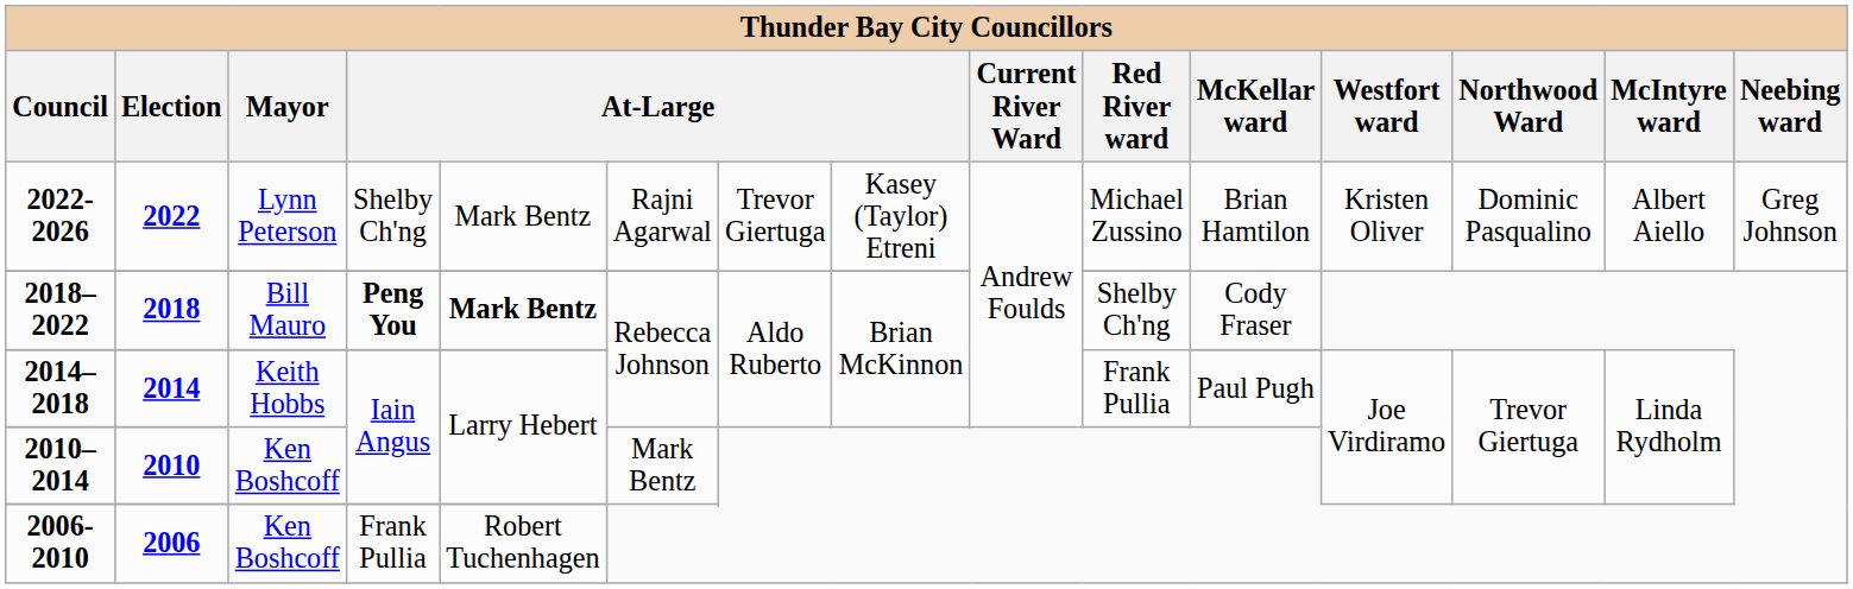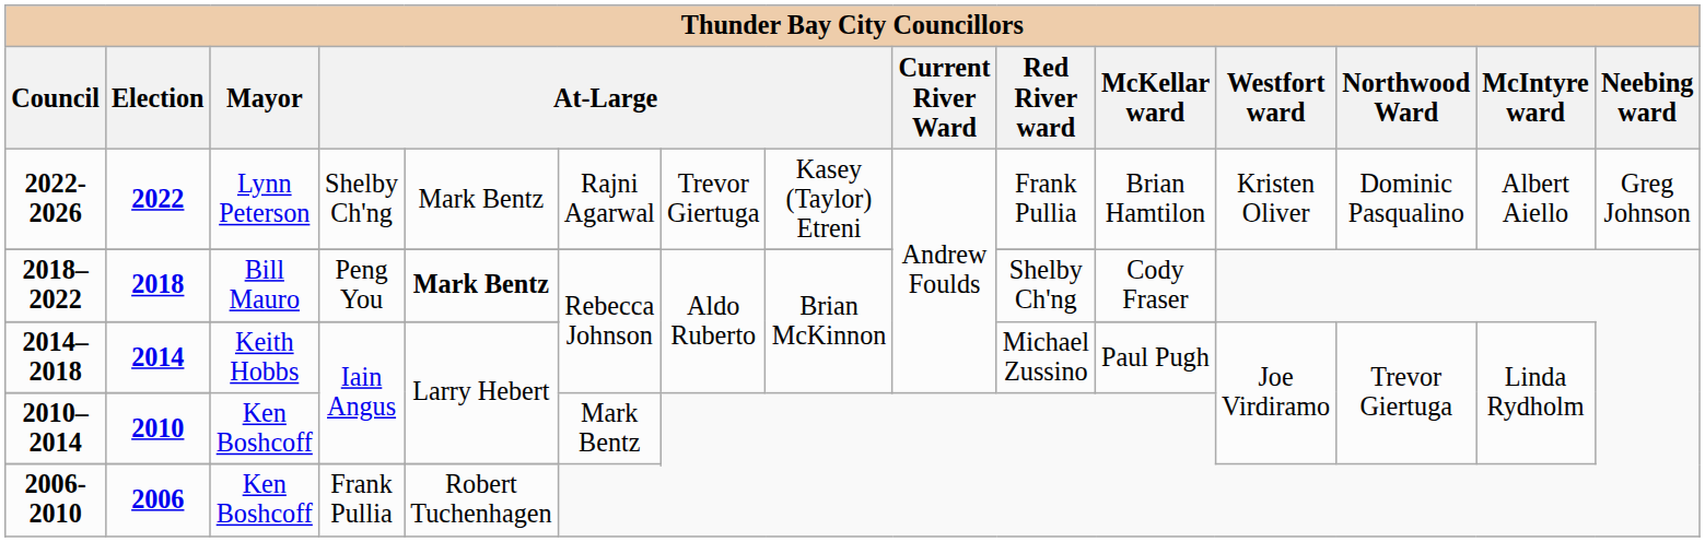2022-2026 | Red River ward: Michael Zussino -> Frank Pullia
2018–2022 | column 4: bold -> normal
2014–2018 | Red River ward: Frank Pullia -> Michael Zussino
